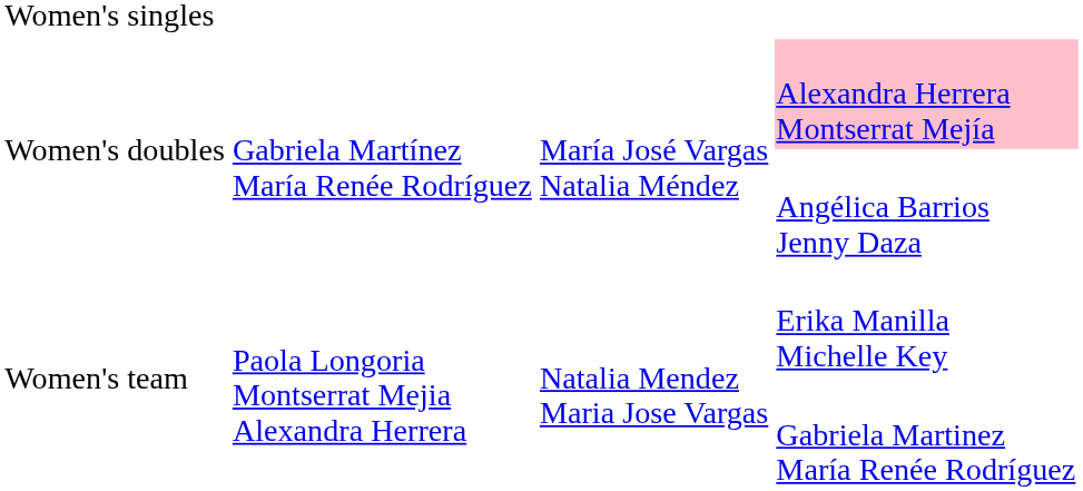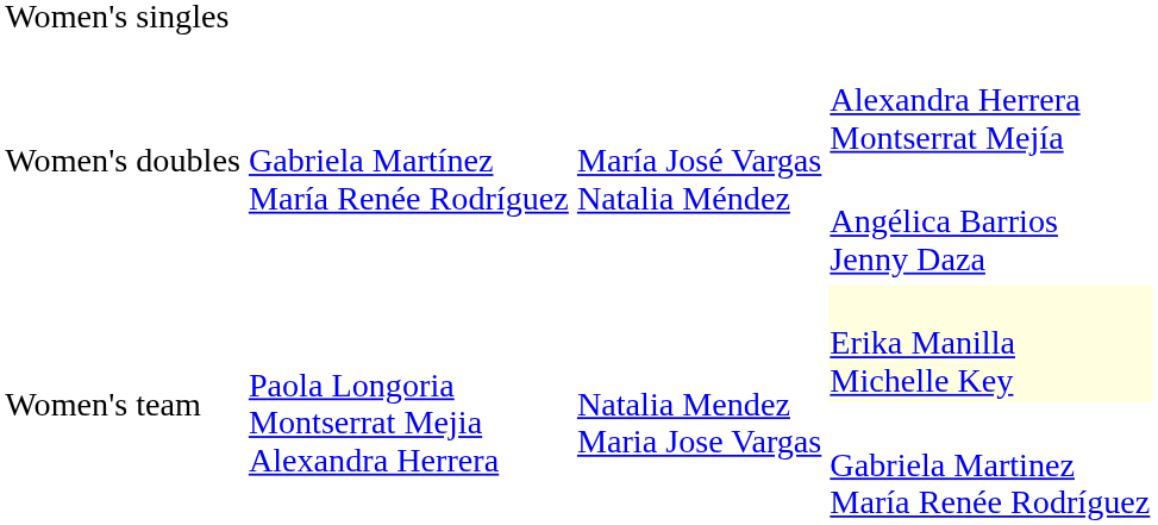Alexandra Herrera Montserrat Mejía | column 4: pink background -> no background
Erika Manilla Michelle Key | column 4: no background -> lightyellow background
